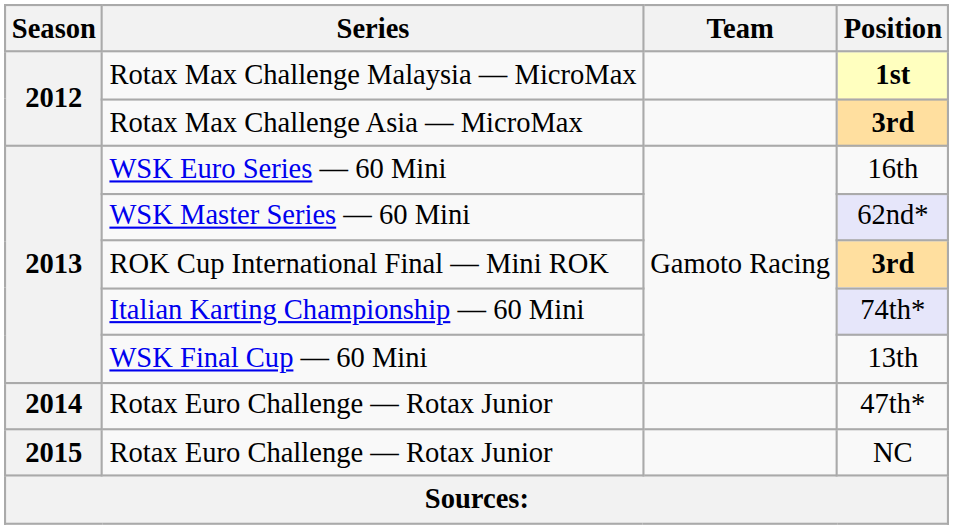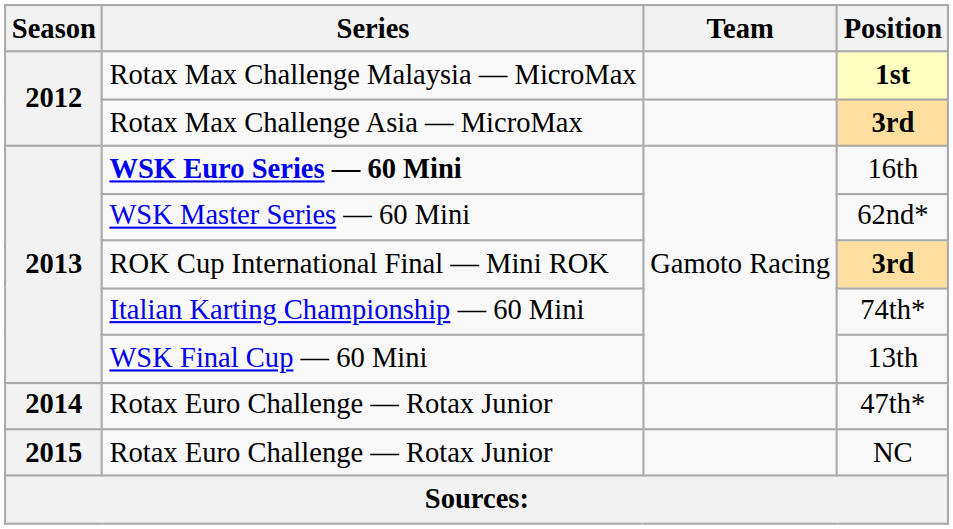WSK Euro Series — 60 Mini | Series: normal -> bold
WSK Master Series — 60 Mini | Position: lavender background -> no background
Italian Karting Championship — 60 Mini | Position: lavender background -> no background
